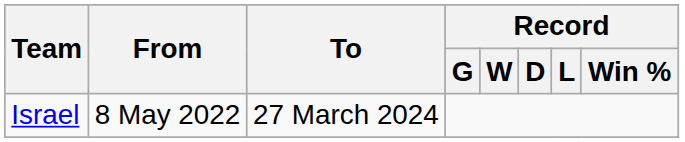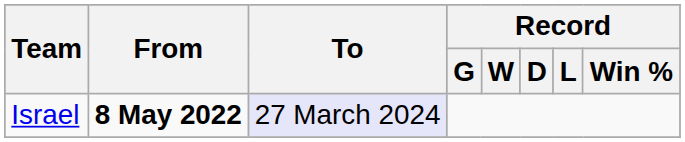Israel | From: normal -> bold
Israel | To: no background -> lavender background
